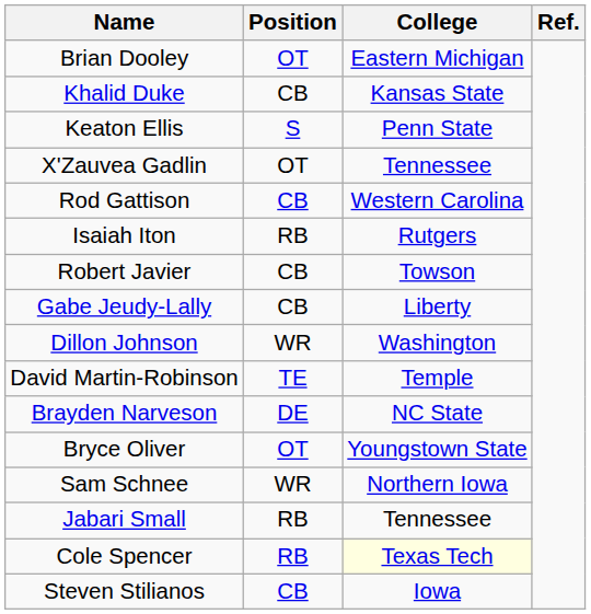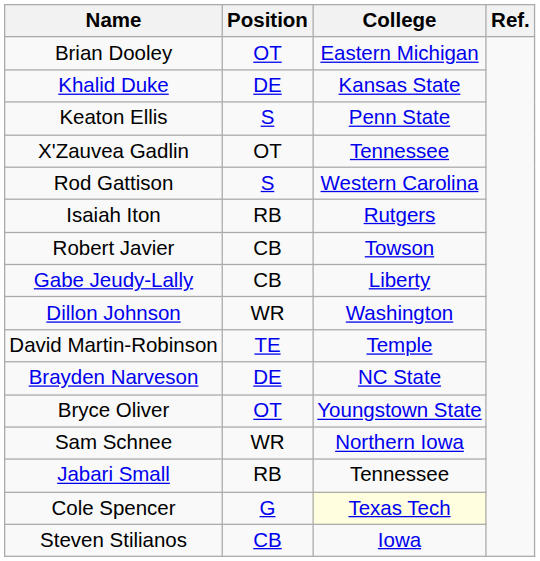Khalid Duke | Position: CB -> DE
Rod Gattison | Position: CB -> S
Cole Spencer | Position: RB -> G
